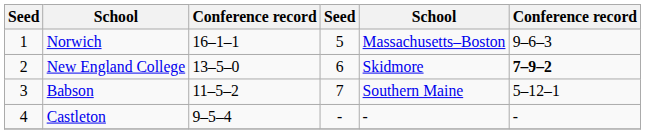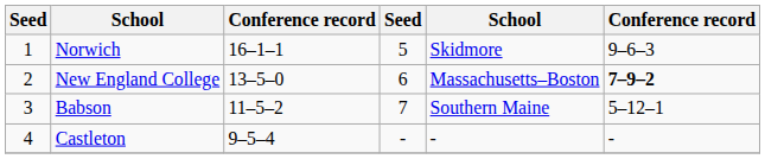Norwich | column 5: Massachusetts–Boston -> Skidmore
New England College | column 5: Skidmore -> Massachusetts–Boston
